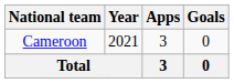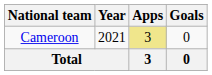Cameroon | Apps: no background -> khaki background
